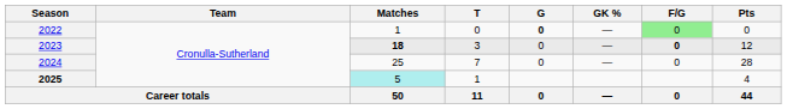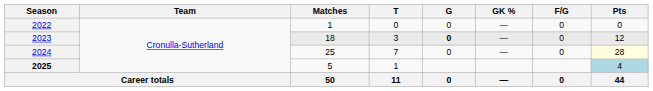2022 | G: bold -> normal
2022 | F/G: lightgreen background -> no background
2023 | Matches: bold -> normal
2023 | G: normal -> bold
2023 | F/G: bold -> normal
2024 | Pts: no background -> lightyellow background
2025 | Matches: paleturquoise background -> no background
2025 | Pts: no background -> lightblue background
